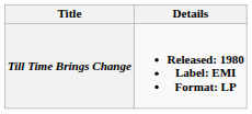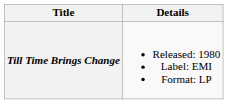Till Time Brings Change | Details: bold -> normal
